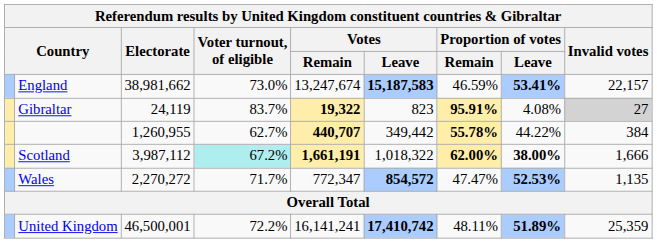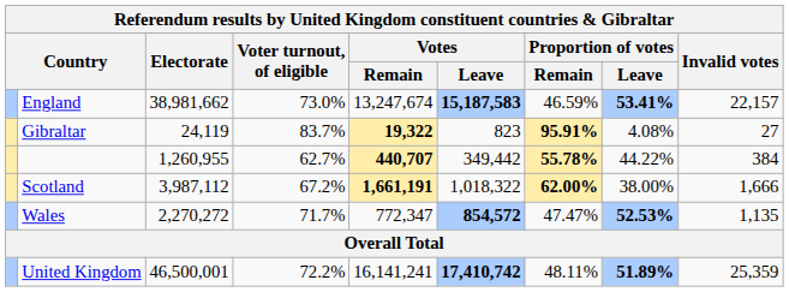Gibraltar | column 9: lightgrey background -> no background
Scotland | Voter turnout, of eligible: paleturquoise background -> no background
Scotland | Proportion of votes / Leave: bold -> normal
